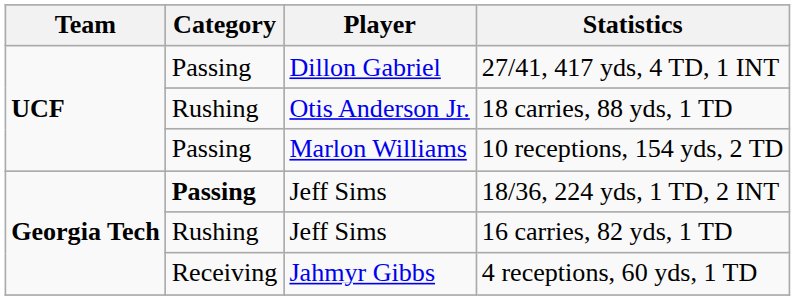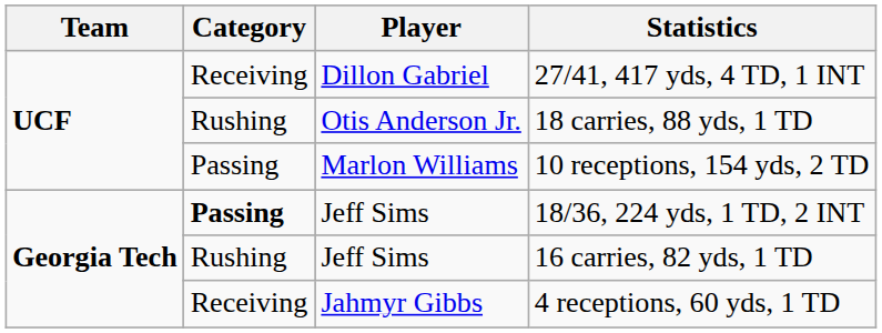27/41, 417 yds, 4 TD, 1 INT | Category: Passing -> Receiving
